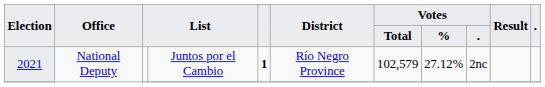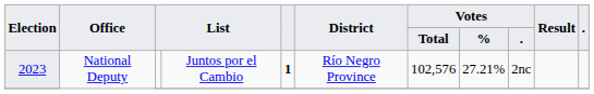National Deputy / Juntos por el Cambio | Election: 2021 -> 2023
National Deputy / Juntos por el Cambio | Votes / Total: 102,579 -> 102,576
National Deputy / Juntos por el Cambio | Votes / %: 27.12% -> 27.21%
